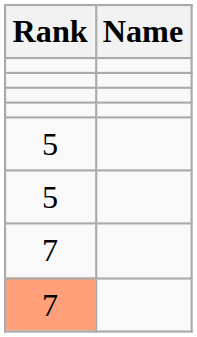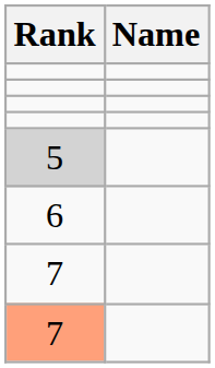row 6 | Rank: no background -> lightgrey background
row 7 | Rank: 5 -> 6
